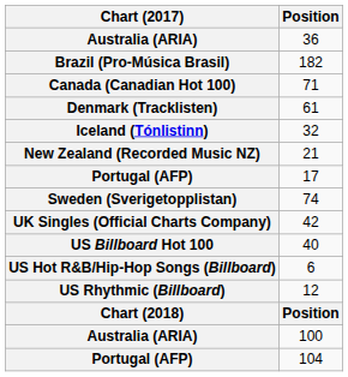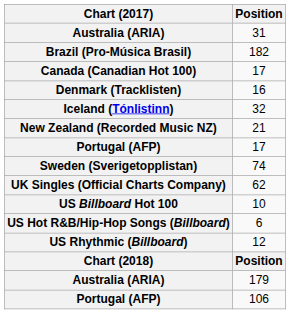row 2 | Position: 36 -> 31
row 4 | Position: 71 -> 17
row 5 | Position: 61 -> 16
row 10 | Position: 42 -> 62
row 11 | Position: 40 -> 10
row 15 | Position: 100 -> 179
row 16 | Position: 104 -> 106
